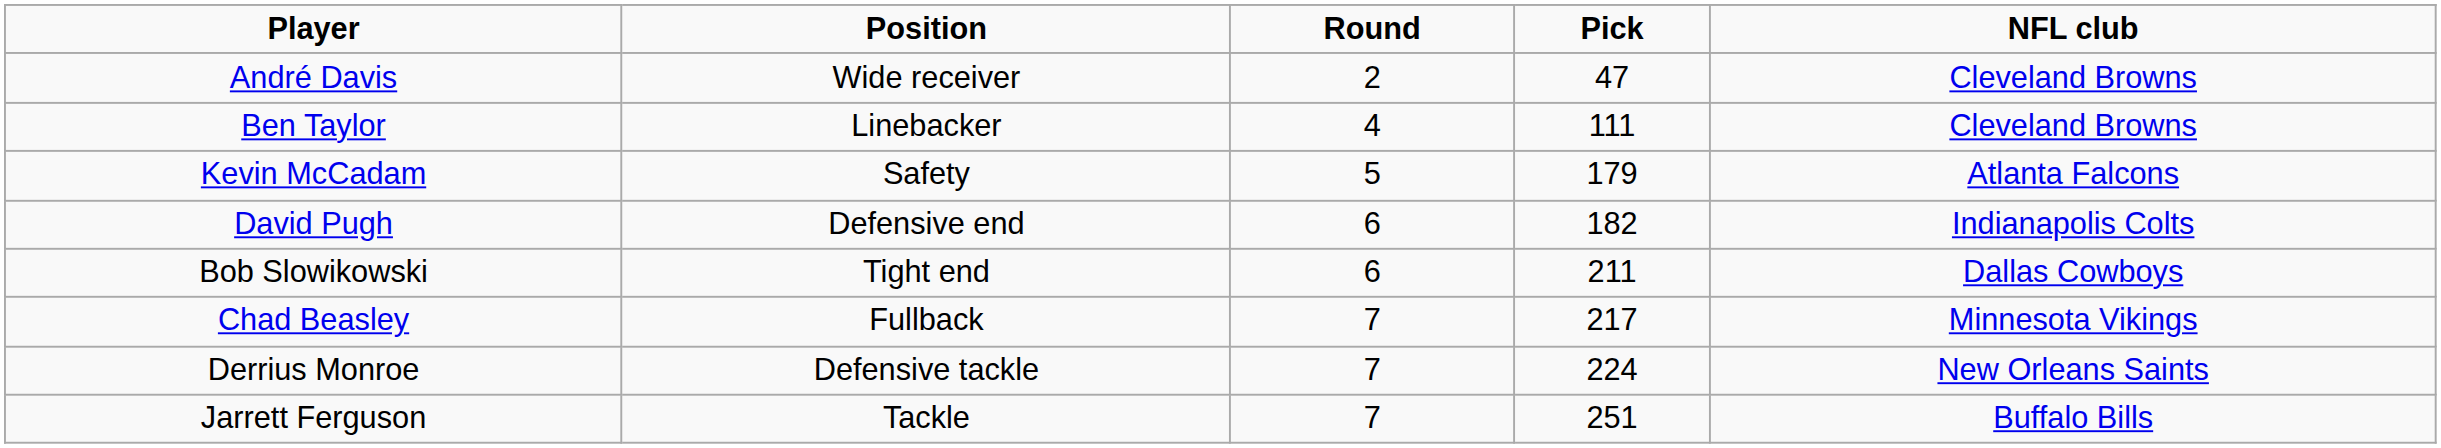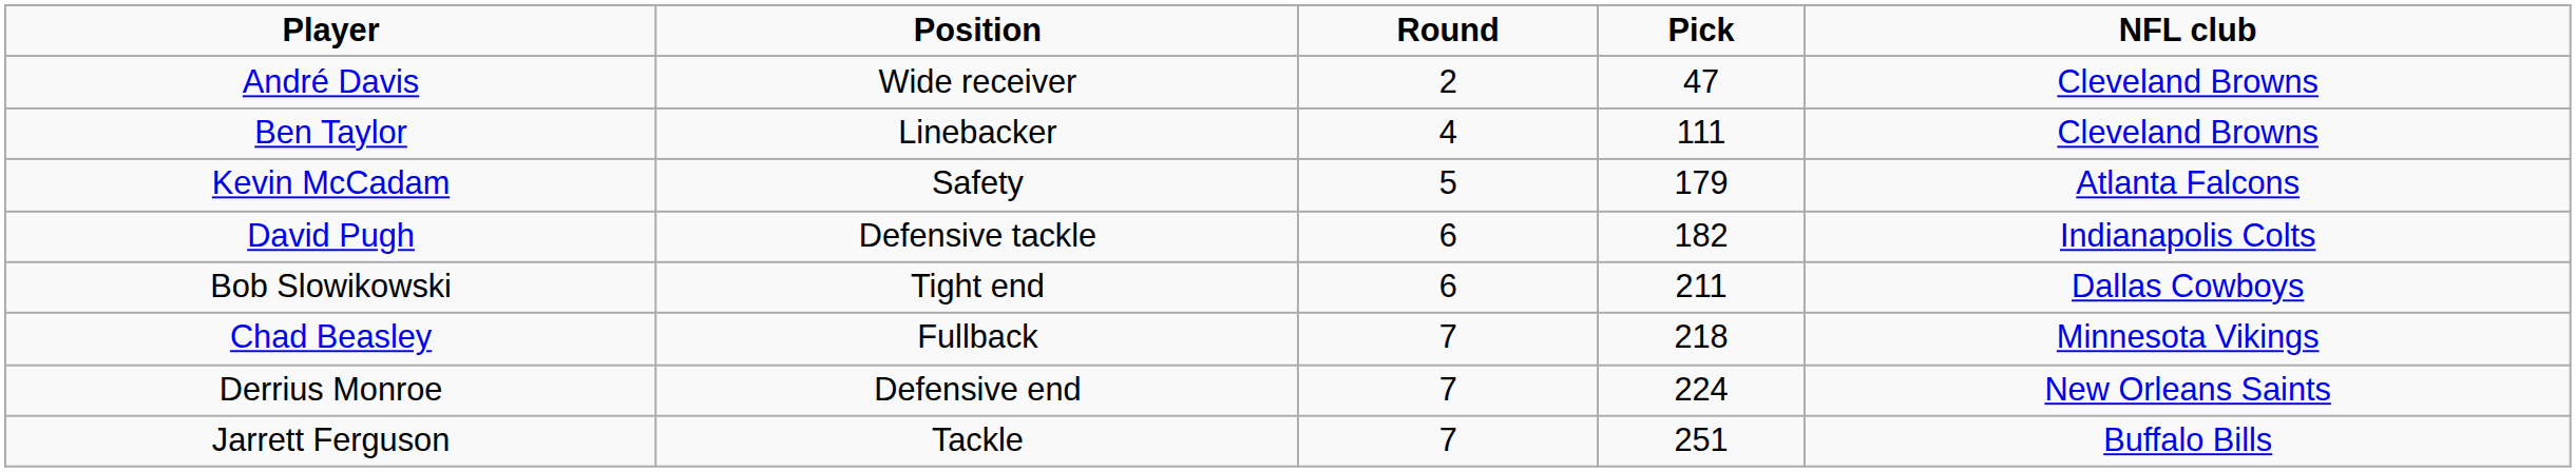David Pugh | Position: Defensive end -> Defensive tackle
Chad Beasley | Pick: 217 -> 218
Derrius Monroe | Position: Defensive tackle -> Defensive end
